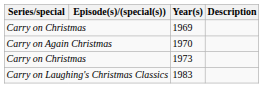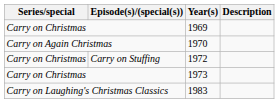+ row: Carry on Christmas | Carry on Stuffing | 1972
